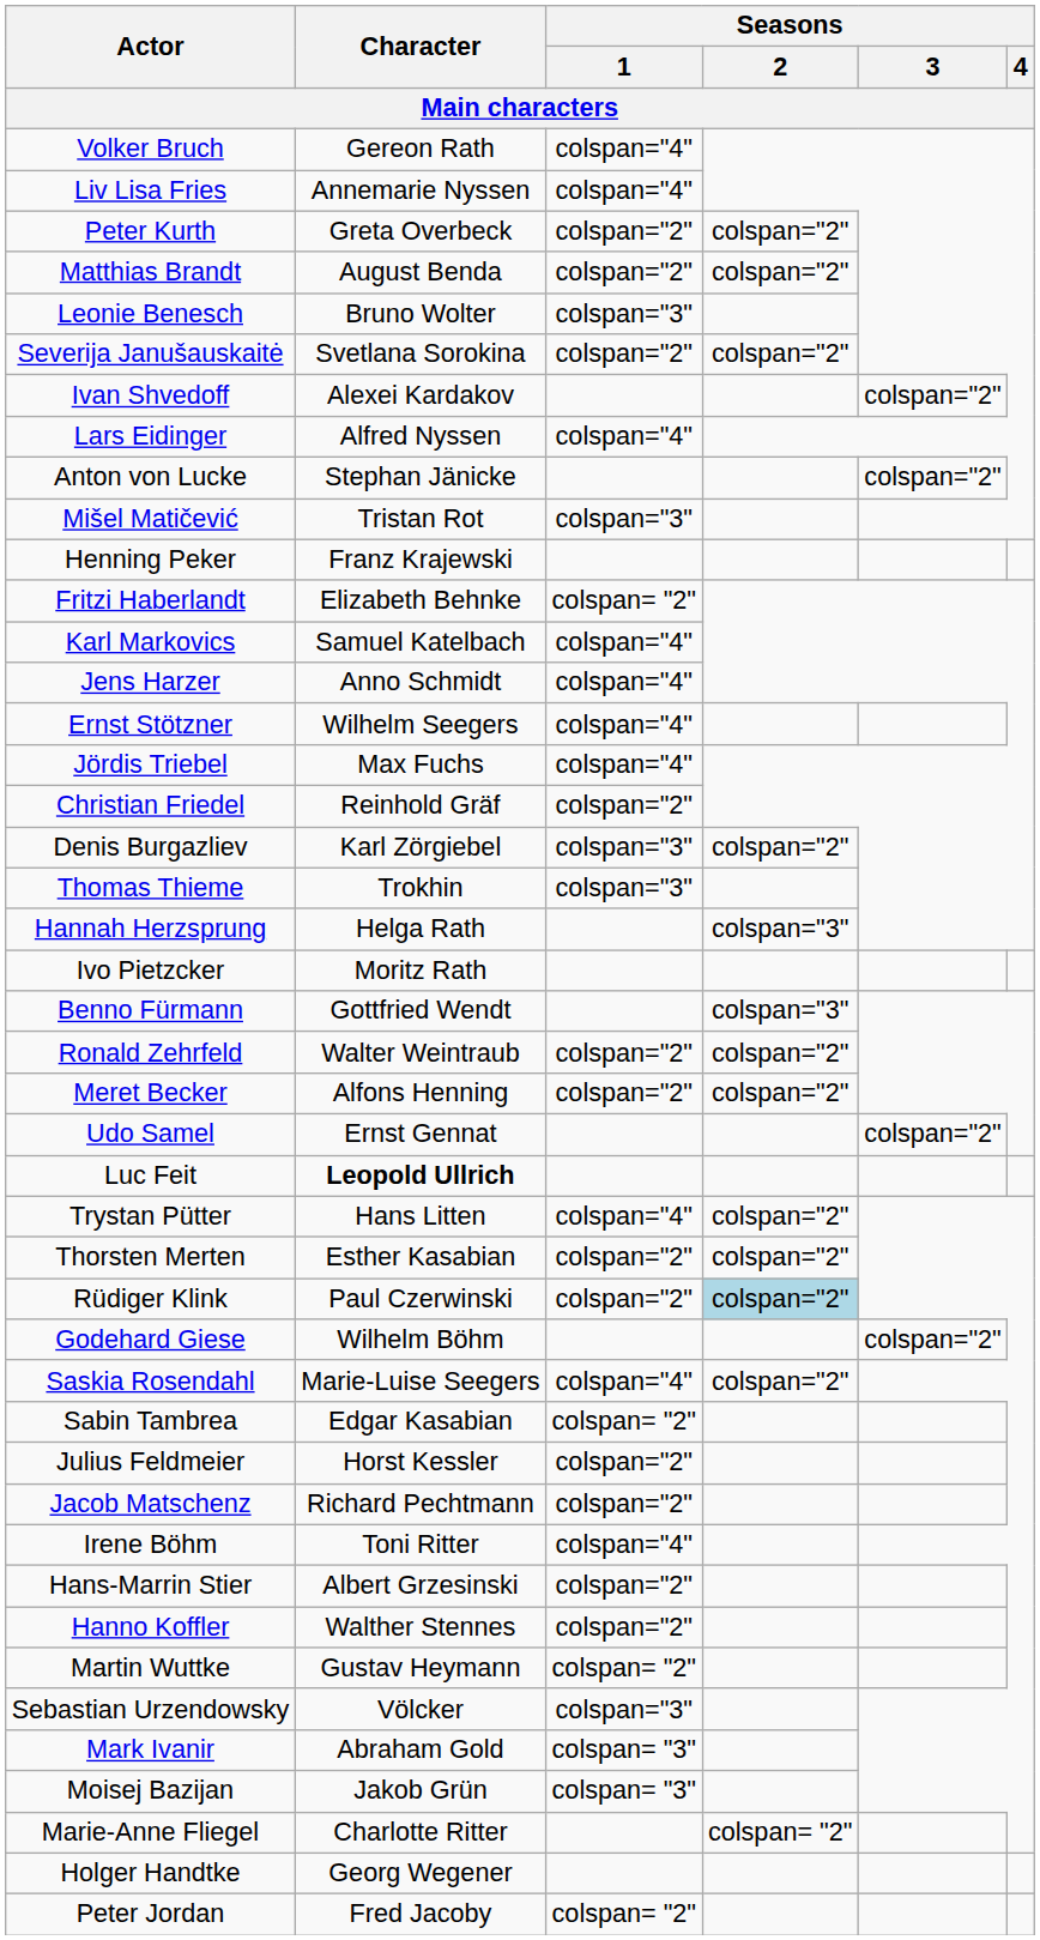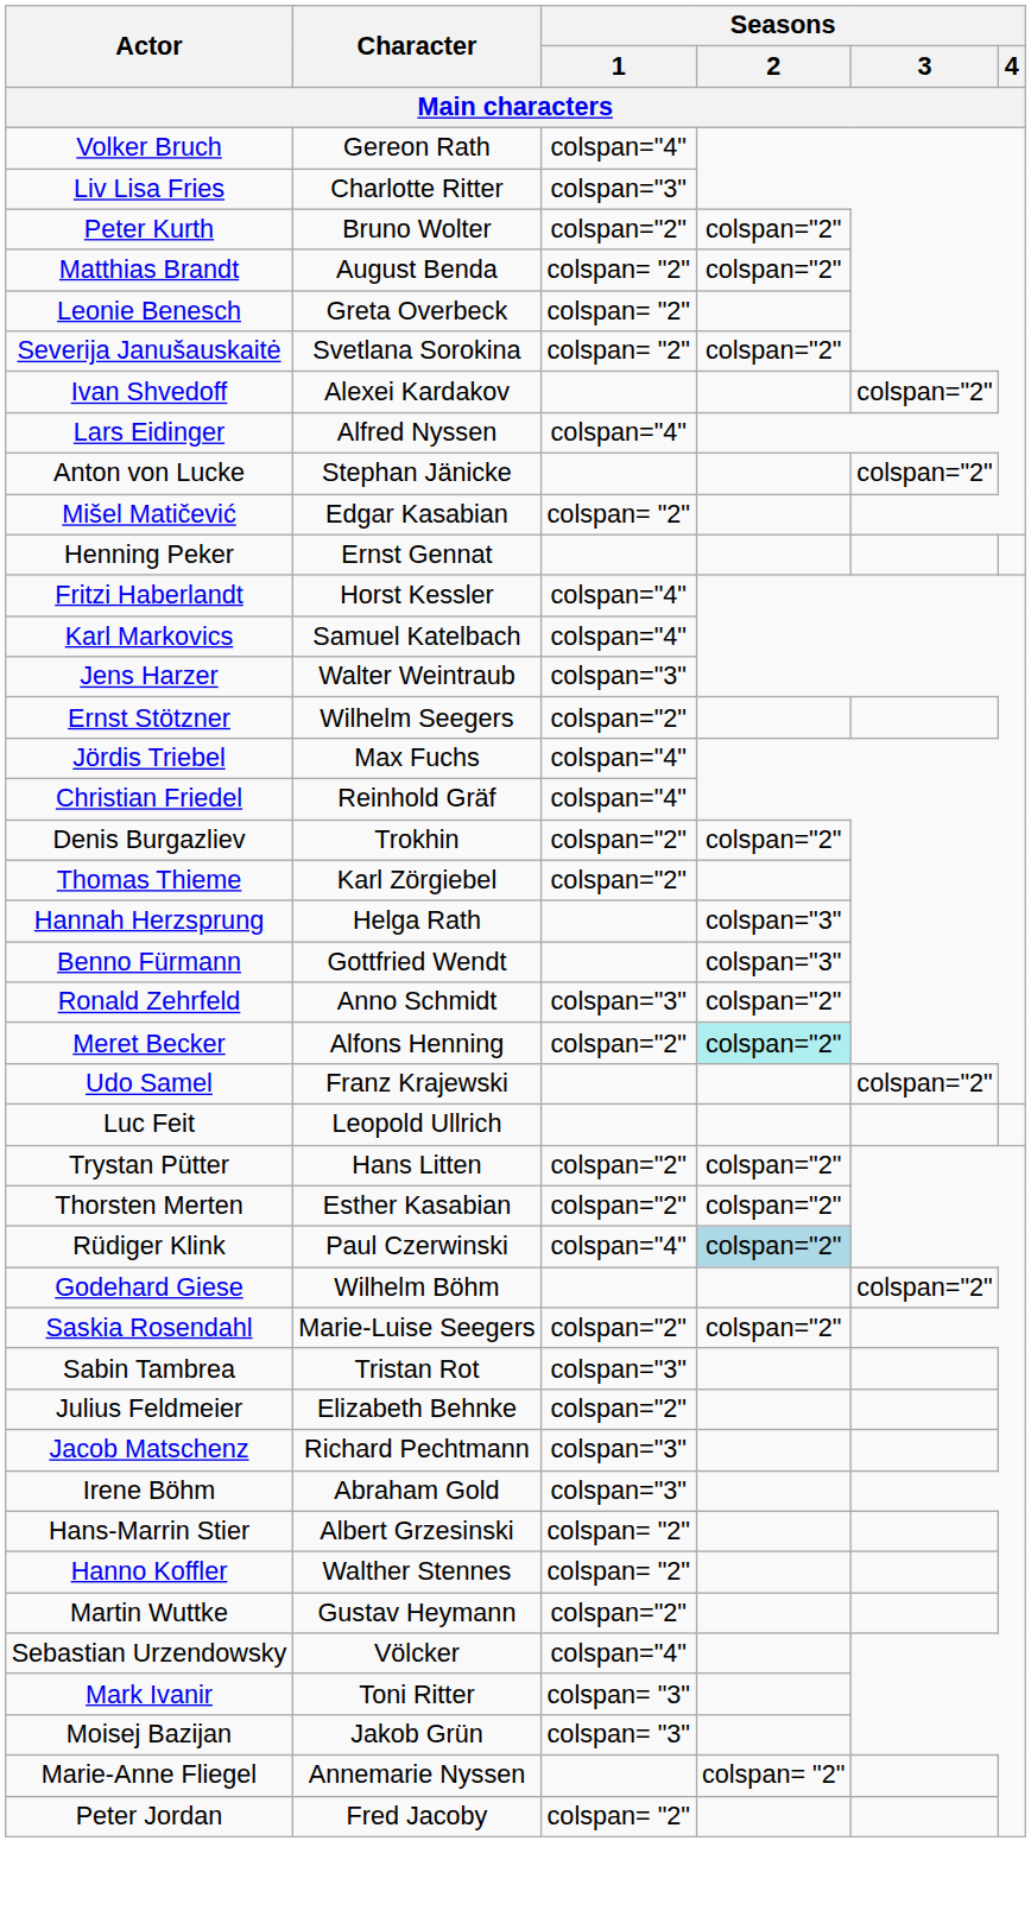Liv Lisa Fries | Character: Annemarie Nyssen -> Charlotte Ritter
Liv Lisa Fries | Seasons / 1: colspan="4" -> colspan="3"
Peter Kurth | Character: Greta Overbeck -> Bruno Wolter
Matthias Brandt | Seasons / 1: colspan="2" -> colspan= "2"
Leonie Benesch | Character: Bruno Wolter -> Greta Overbeck
Leonie Benesch | Seasons / 1: colspan="3" -> colspan= "2"
Severija Janušauskaitė | Seasons / 1: colspan="2" -> colspan= "2"
Mišel Matičević | Character: Tristan Rot -> Edgar Kasabian
Mišel Matičević | Seasons / 1: colspan="3" -> colspan= "2"
Henning Peker | Character: Franz Krajewski -> Ernst Gennat
Fritzi Haberlandt | Character: Elizabeth Behnke -> Horst Kessler
Fritzi Haberlandt | Seasons / 1: colspan= "2" -> colspan="4"
Jens Harzer | Character: Anno Schmidt -> Walter Weintraub
Jens Harzer | Seasons / 1: colspan="4" -> colspan="3"
Ernst Stötzner | Seasons / 1: colspan="4" -> colspan="2"
Christian Friedel | Seasons / 1: colspan="2" -> colspan="4"
Denis Burgazliev | Character: Karl Zörgiebel -> Trokhin
Denis Burgazliev | Seasons / 1: colspan="3" -> colspan="2"
Thomas Thieme | Character: Trokhin -> Karl Zörgiebel
Thomas Thieme | Seasons / 1: colspan="3" -> colspan="2"
- row: Ivo Pietzcker | Moritz Rath
Ronald Zehrfeld | Character: Walter Weintraub -> Anno Schmidt
Ronald Zehrfeld | Seasons / 1: colspan="2" -> colspan="3"
Meret Becker | Seasons / 2: no background -> paleturquoise background
Udo Samel | Character: Ernst Gennat -> Franz Krajewski
Luc Feit | Character: bold -> normal
Trystan Pütter | Seasons / 1: colspan="4" -> colspan="2"
Rüdiger Klink | Seasons / 1: colspan="2" -> colspan="4"
Saskia Rosendahl | Seasons / 1: colspan="4" -> colspan="2"
Sabin Tambrea | Character: Edgar Kasabian -> Tristan Rot
Sabin Tambrea | Seasons / 1: colspan= "2" -> colspan="3"
Julius Feldmeier | Character: Horst Kessler -> Elizabeth Behnke
Jacob Matschenz | Seasons / 1: colspan="2" -> colspan="3"
Irene Böhm | Character: Toni Ritter -> Abraham Gold
Irene Böhm | Seasons / 1: colspan="4" -> colspan="3"
Hans-Marrin Stier | Seasons / 1: colspan="2" -> colspan= "2"
Hanno Koffler | Seasons / 1: colspan="2" -> colspan= "2"
Martin Wuttke | Seasons / 1: colspan= "2" -> colspan="2"
Sebastian Urzendowsky | Seasons / 1: colspan="3" -> colspan="4"
Mark Ivanir | Character: Abraham Gold -> Toni Ritter
Marie-Anne Fliegel | Character: Charlotte Ritter -> Annemarie Nyssen
- row: Holger Handtke | Georg Wegener
